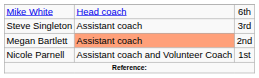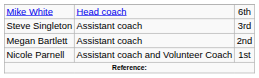Megan Bartlett | column 2: lightsalmon background -> no background
